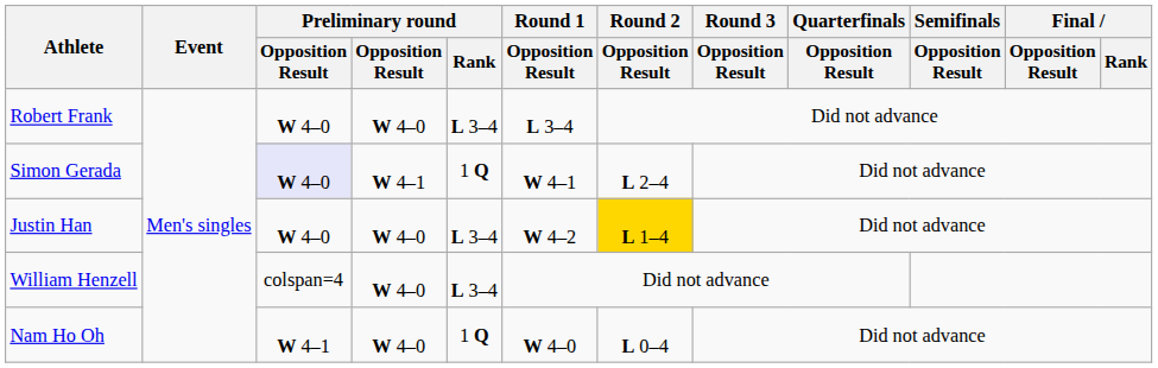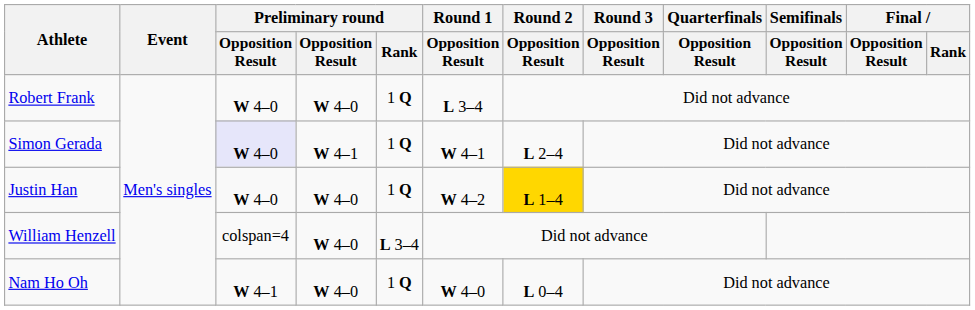Robert Frank | Preliminary round / Rank: L 3–4 -> 1 Q
Justin Han | Preliminary round / Rank: L 3–4 -> 1 Q
